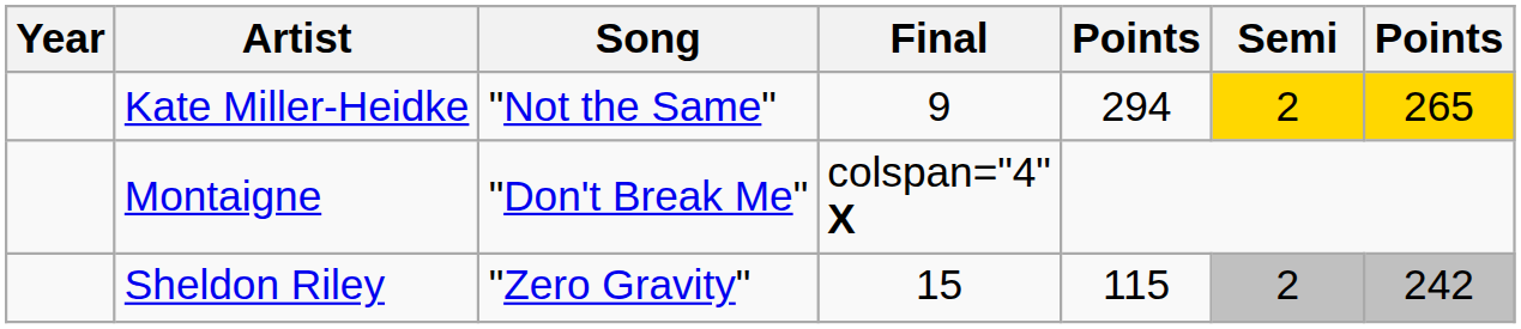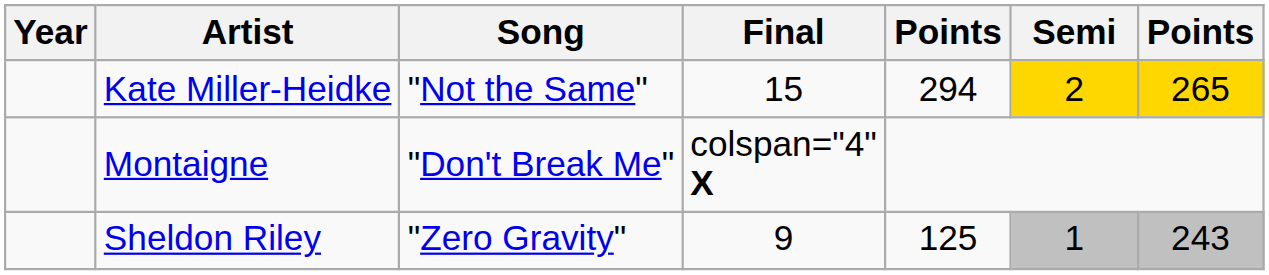Kate Miller-Heidke | Final: 9 -> 15
Sheldon Riley | Final: 15 -> 9
Sheldon Riley | column 5: 115 -> 125
Sheldon Riley | Semi: 2 -> 1
Sheldon Riley | column 7: 242 -> 243
